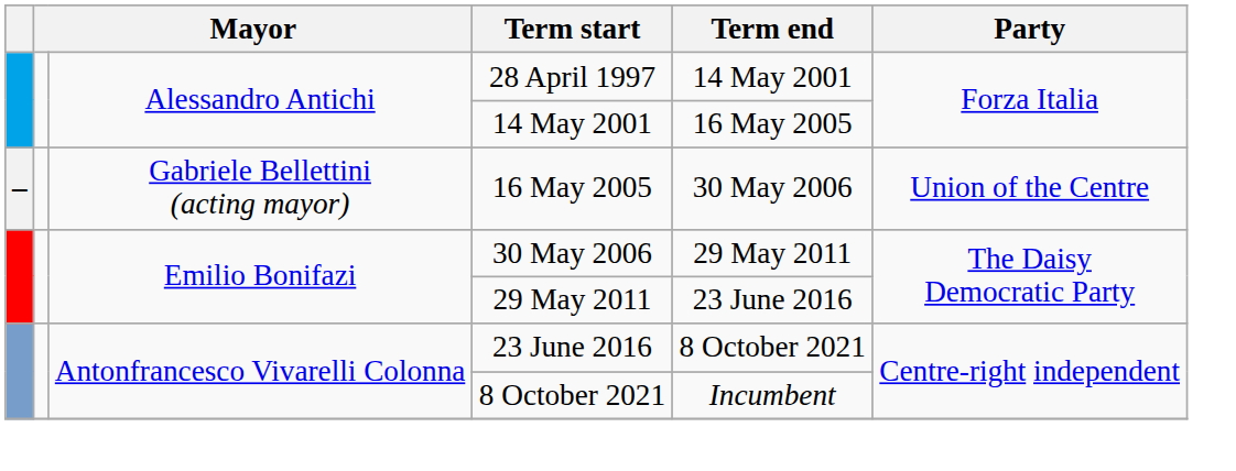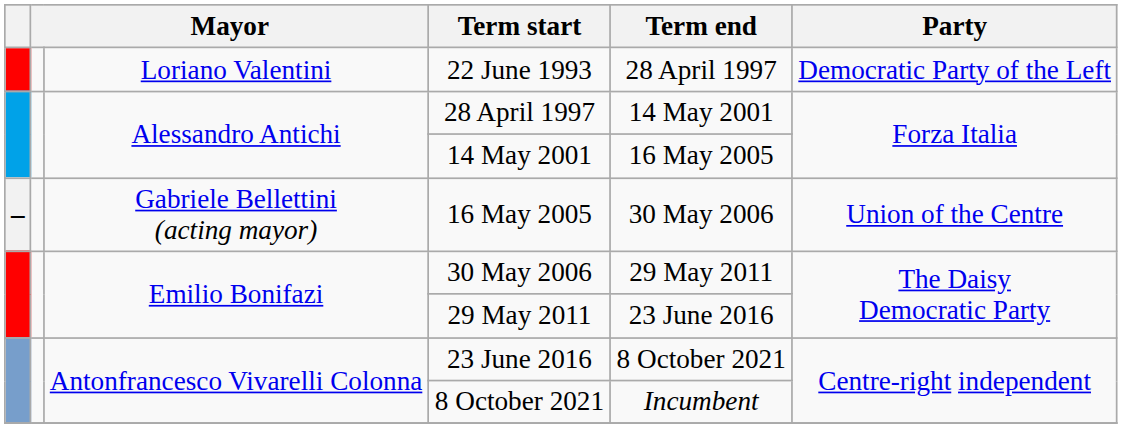+ row: Loriano Valentini | 22 June 1993 | 28 April 1997 | Democratic Party of the Left
